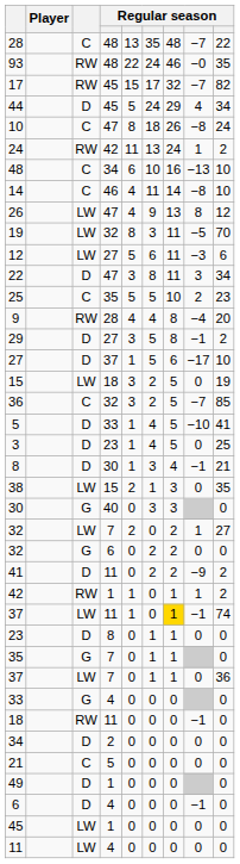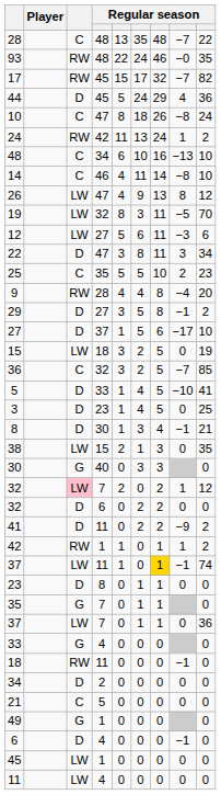44 | column 9: 34 -> 36
32 / 7 | column 3: no background -> pink background
32 / 7 | column 9: 27 -> 12
32 / 6 | column 3: G -> D
49 | column 3: D -> G
